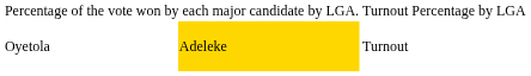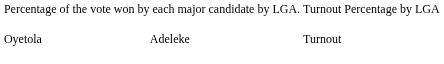Oyetola | column 2: gold background -> no background
